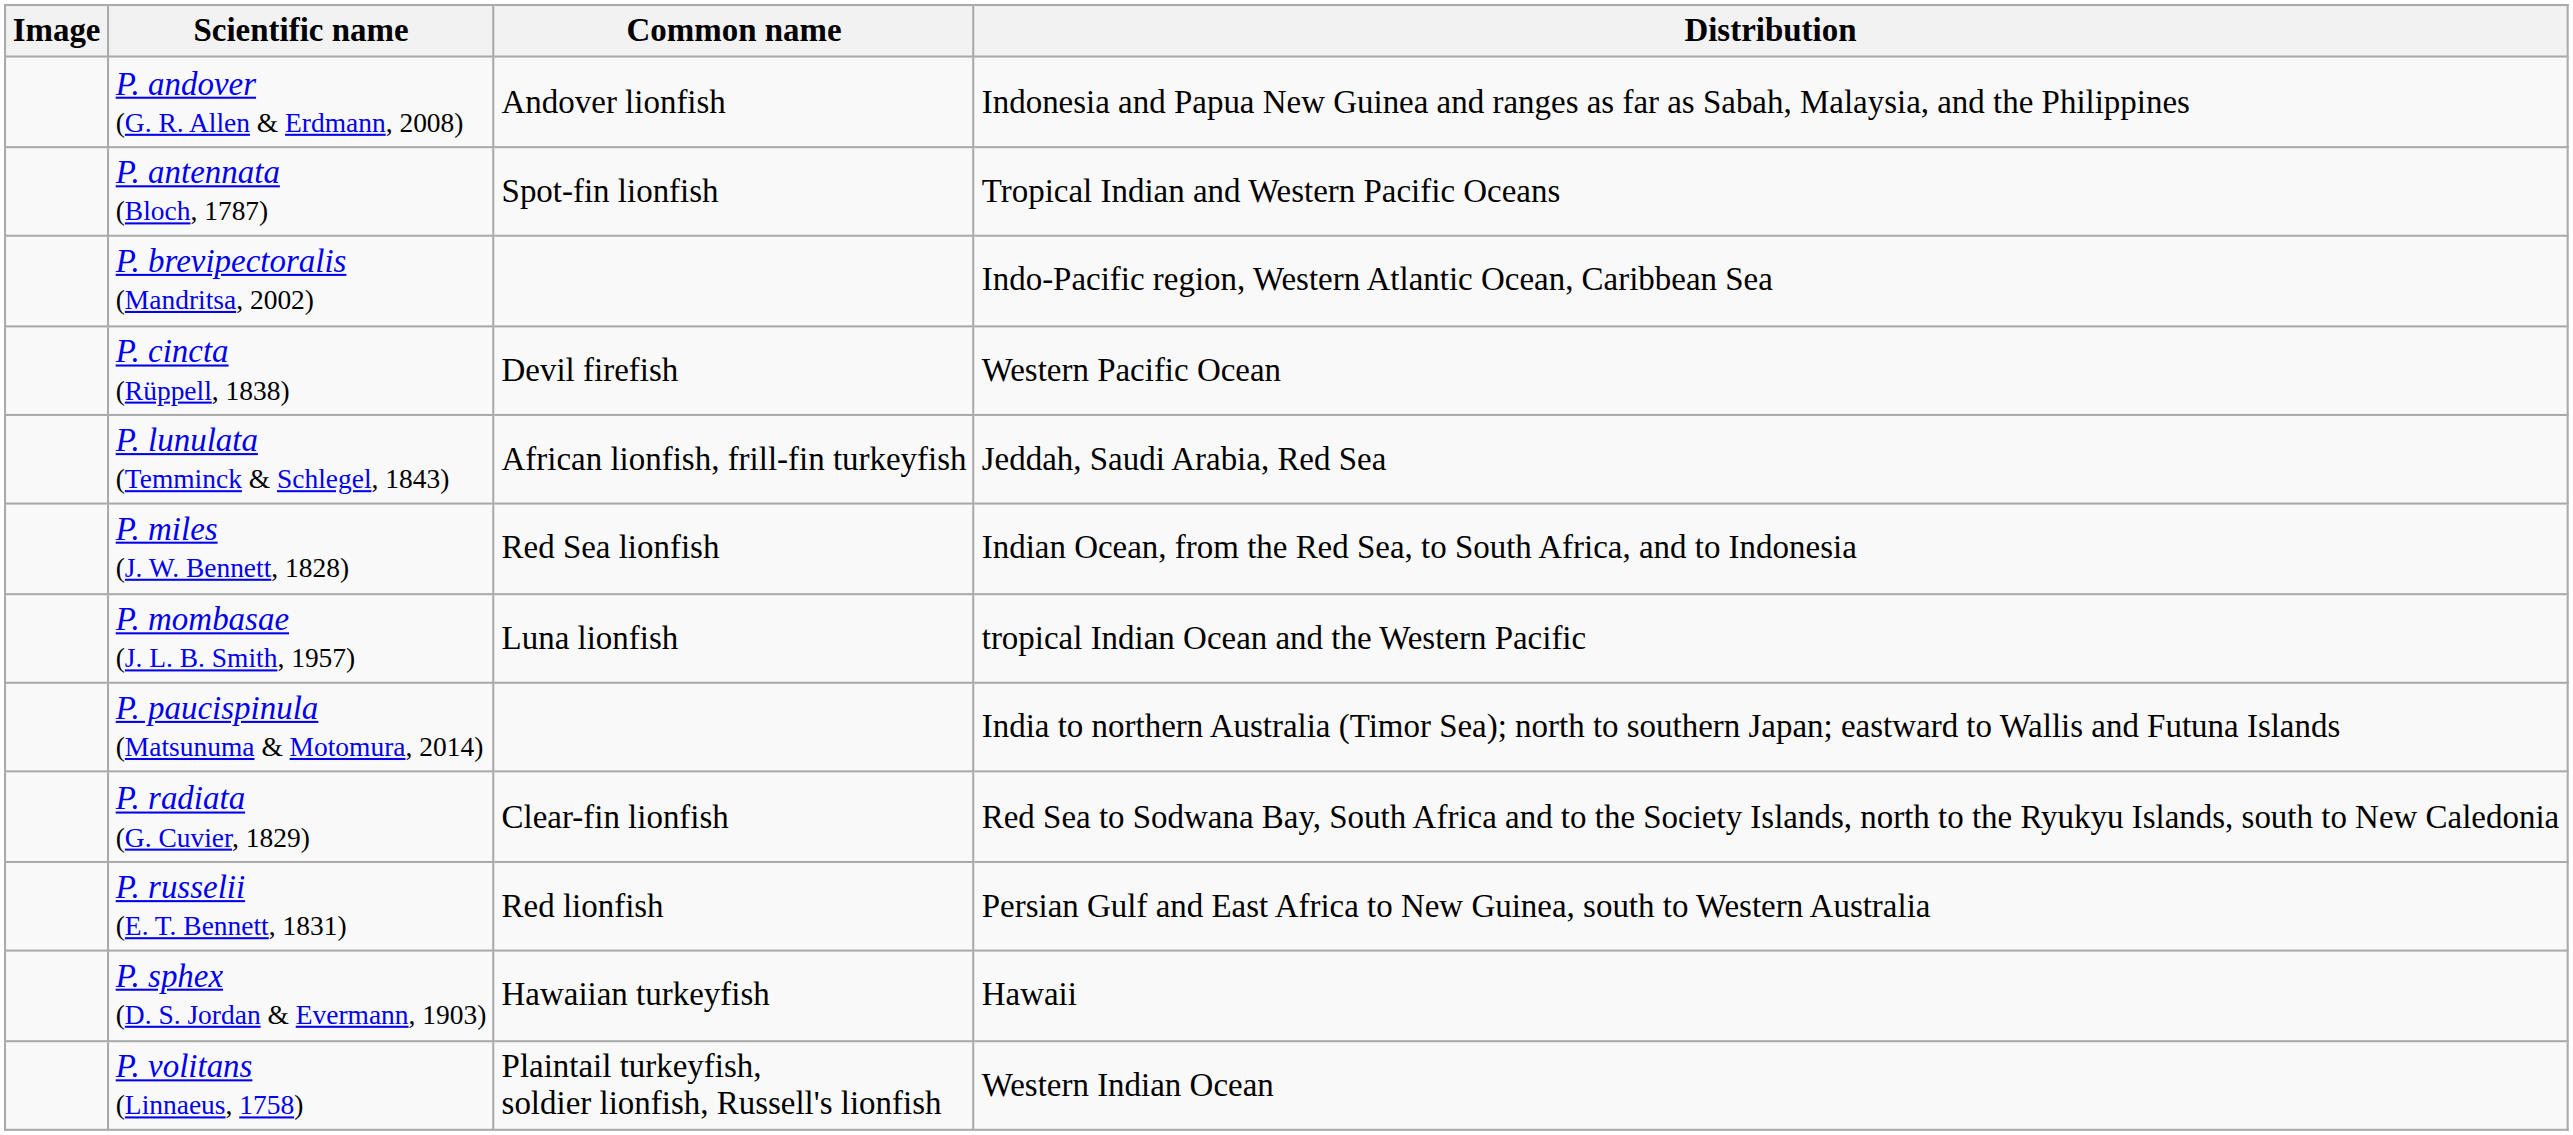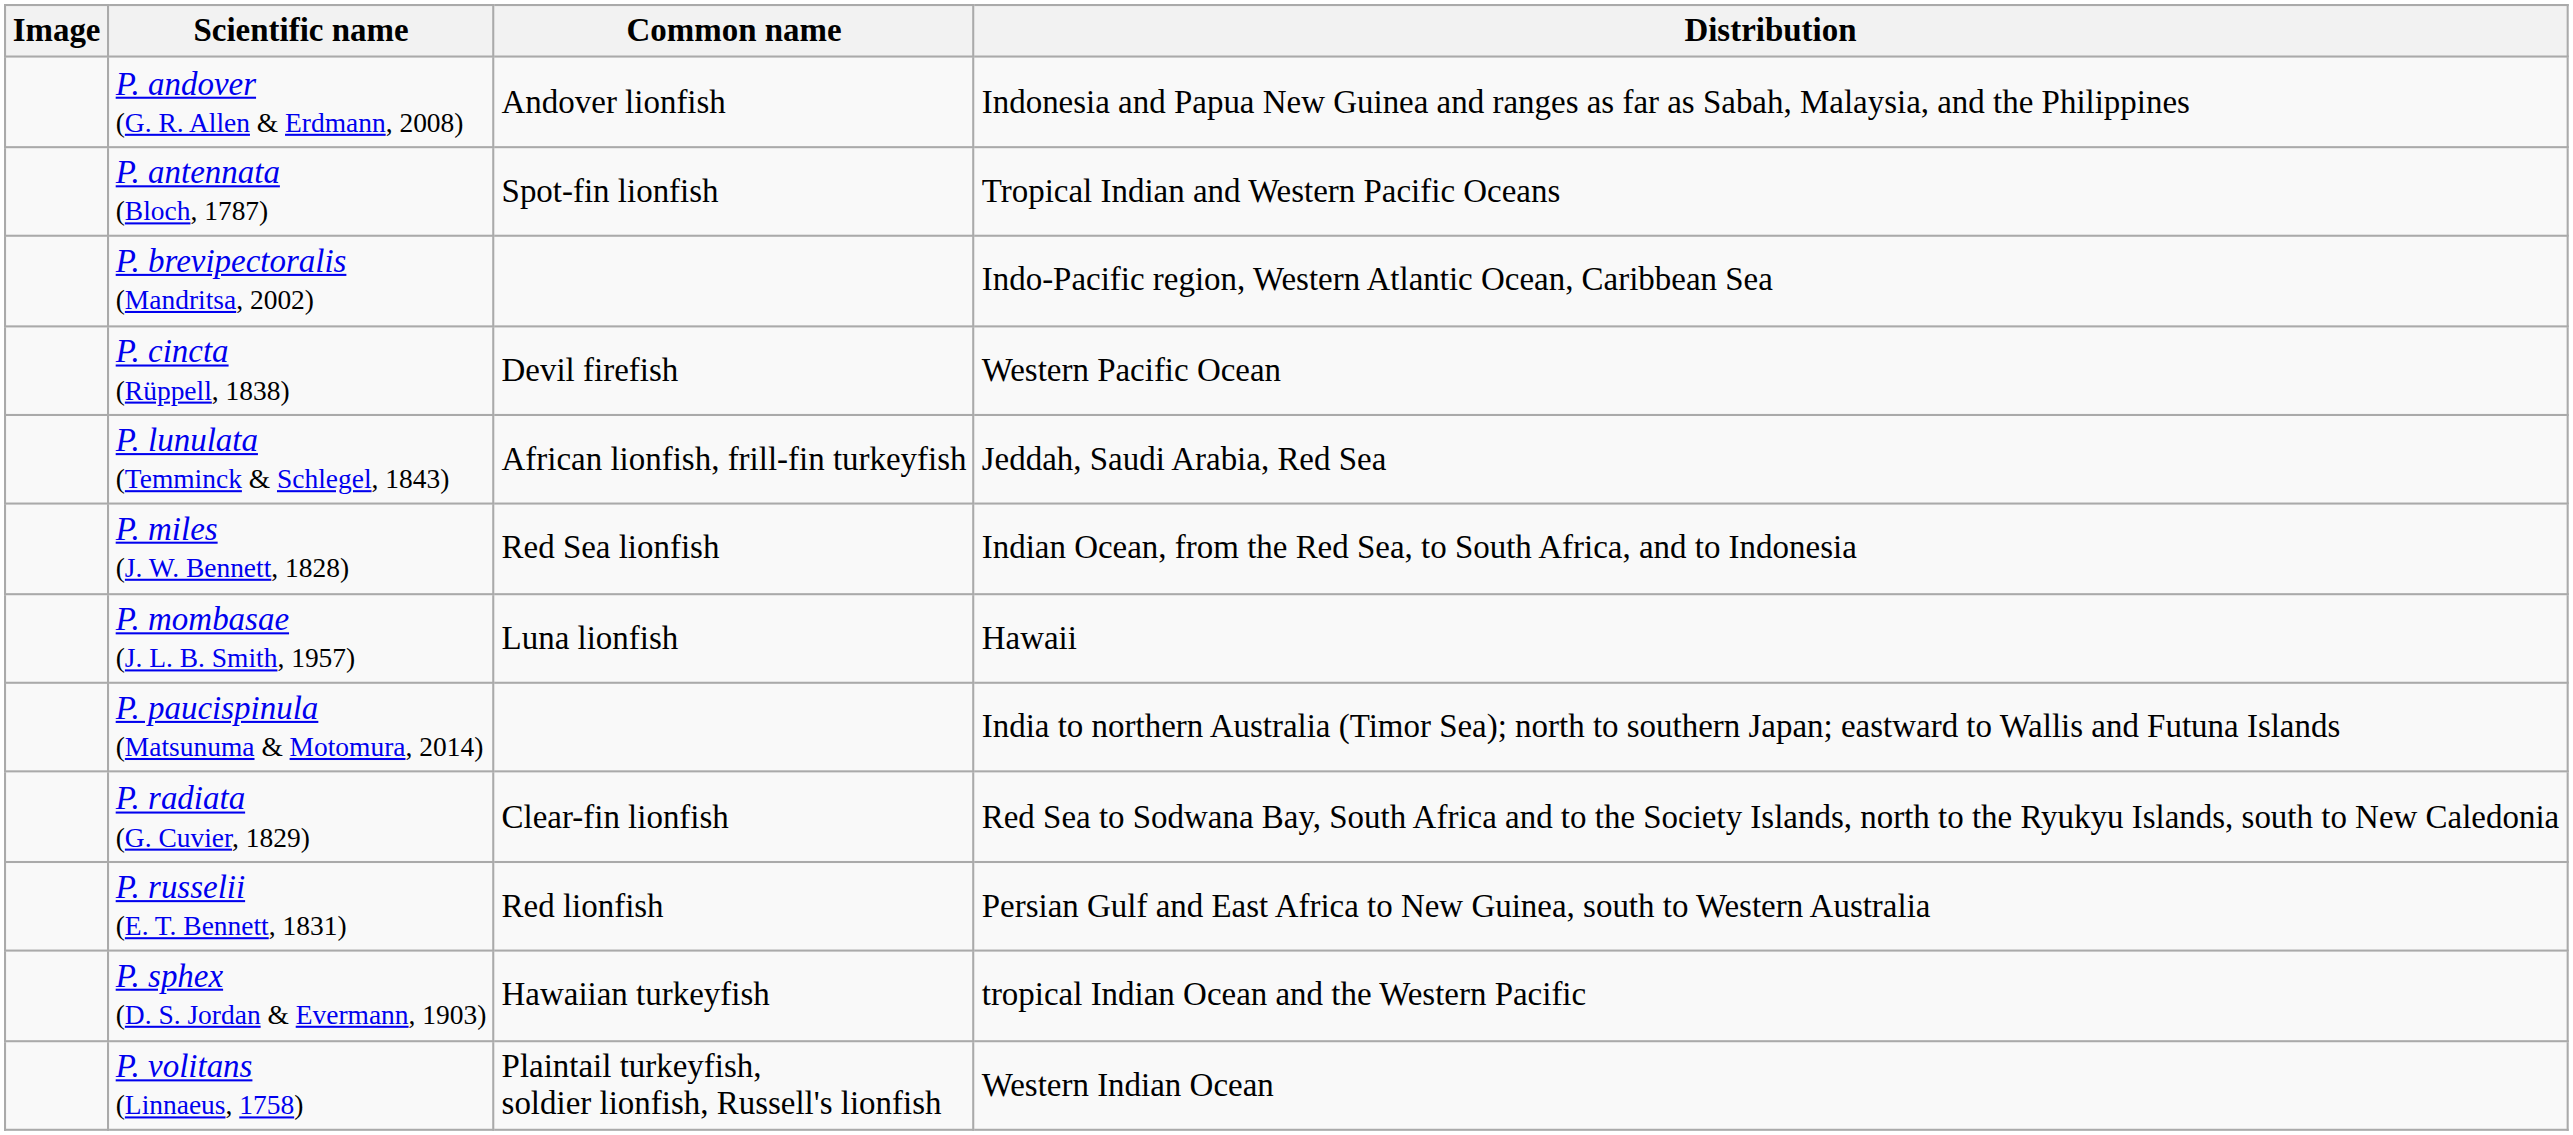P. mombasae (J. L. B. Smith, 1957) | Distribution: tropical Indian Ocean and the Western Pacific -> Hawaii
P. sphex (D. S. Jordan & Evermann, 1903) | Distribution: Hawaii -> tropical Indian Ocean and the Western Pacific
